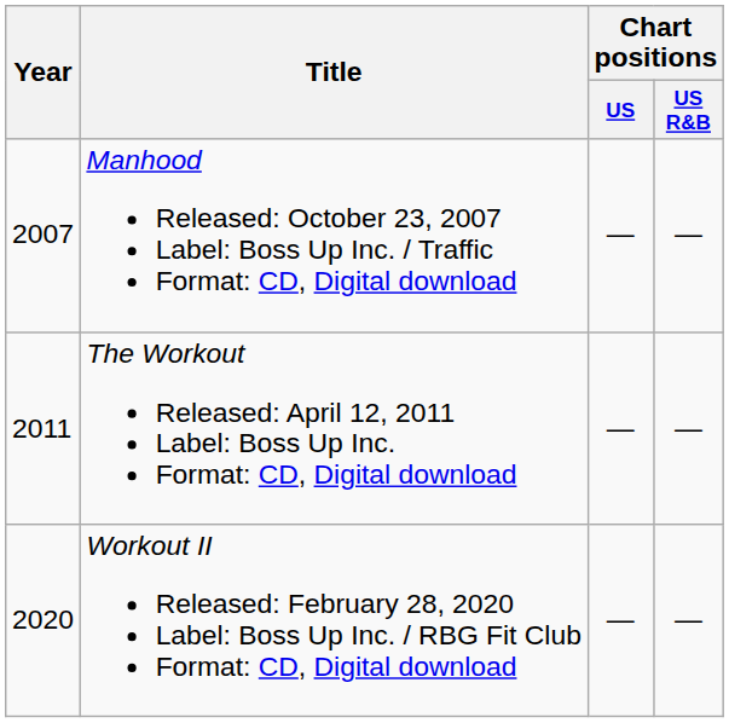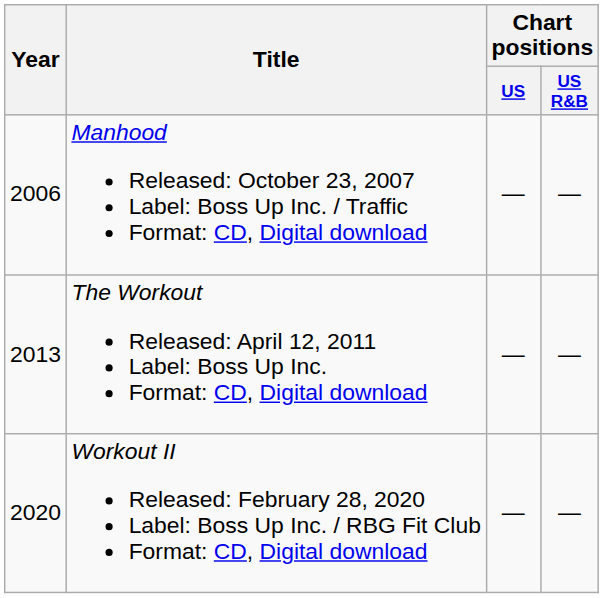row 3 | Year: 2007 -> 2006
row 4 | Year: 2011 -> 2013
